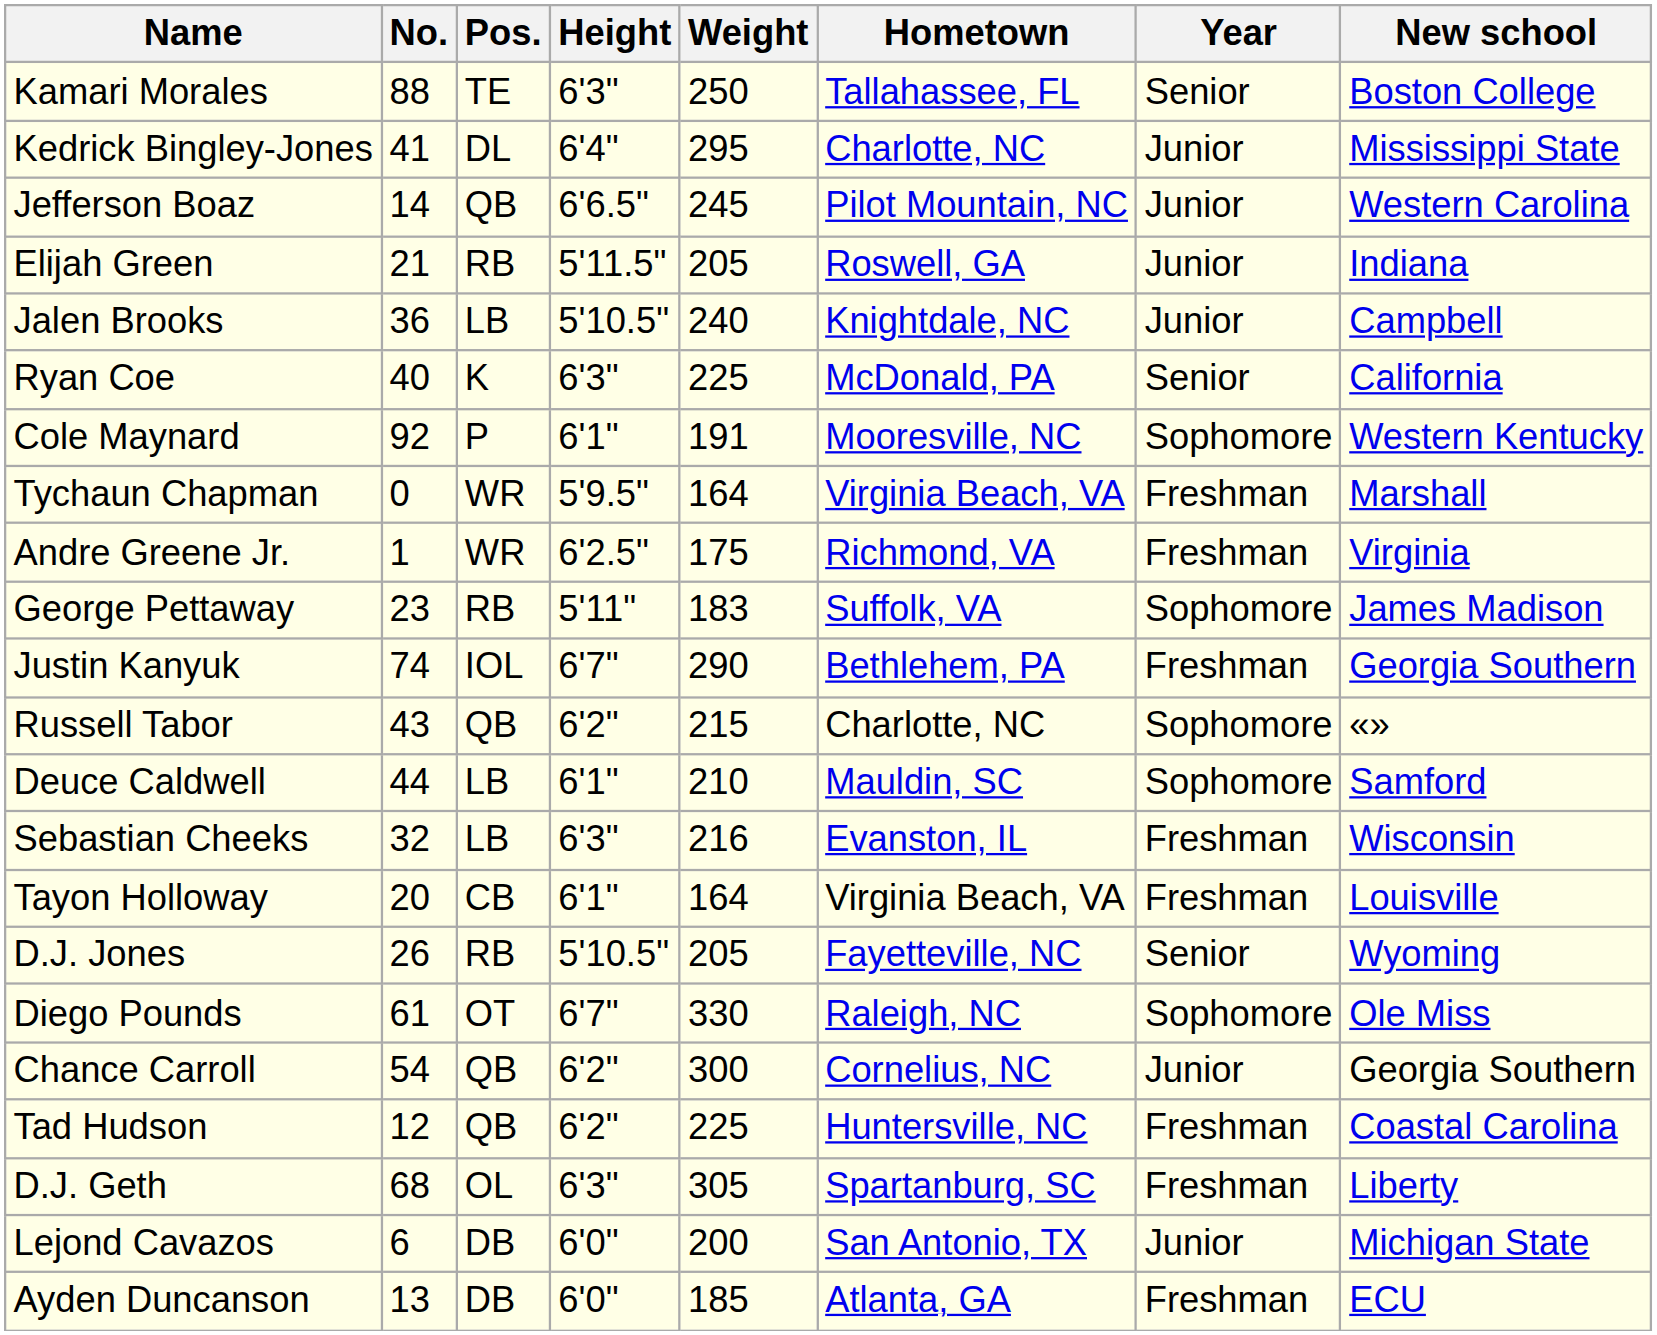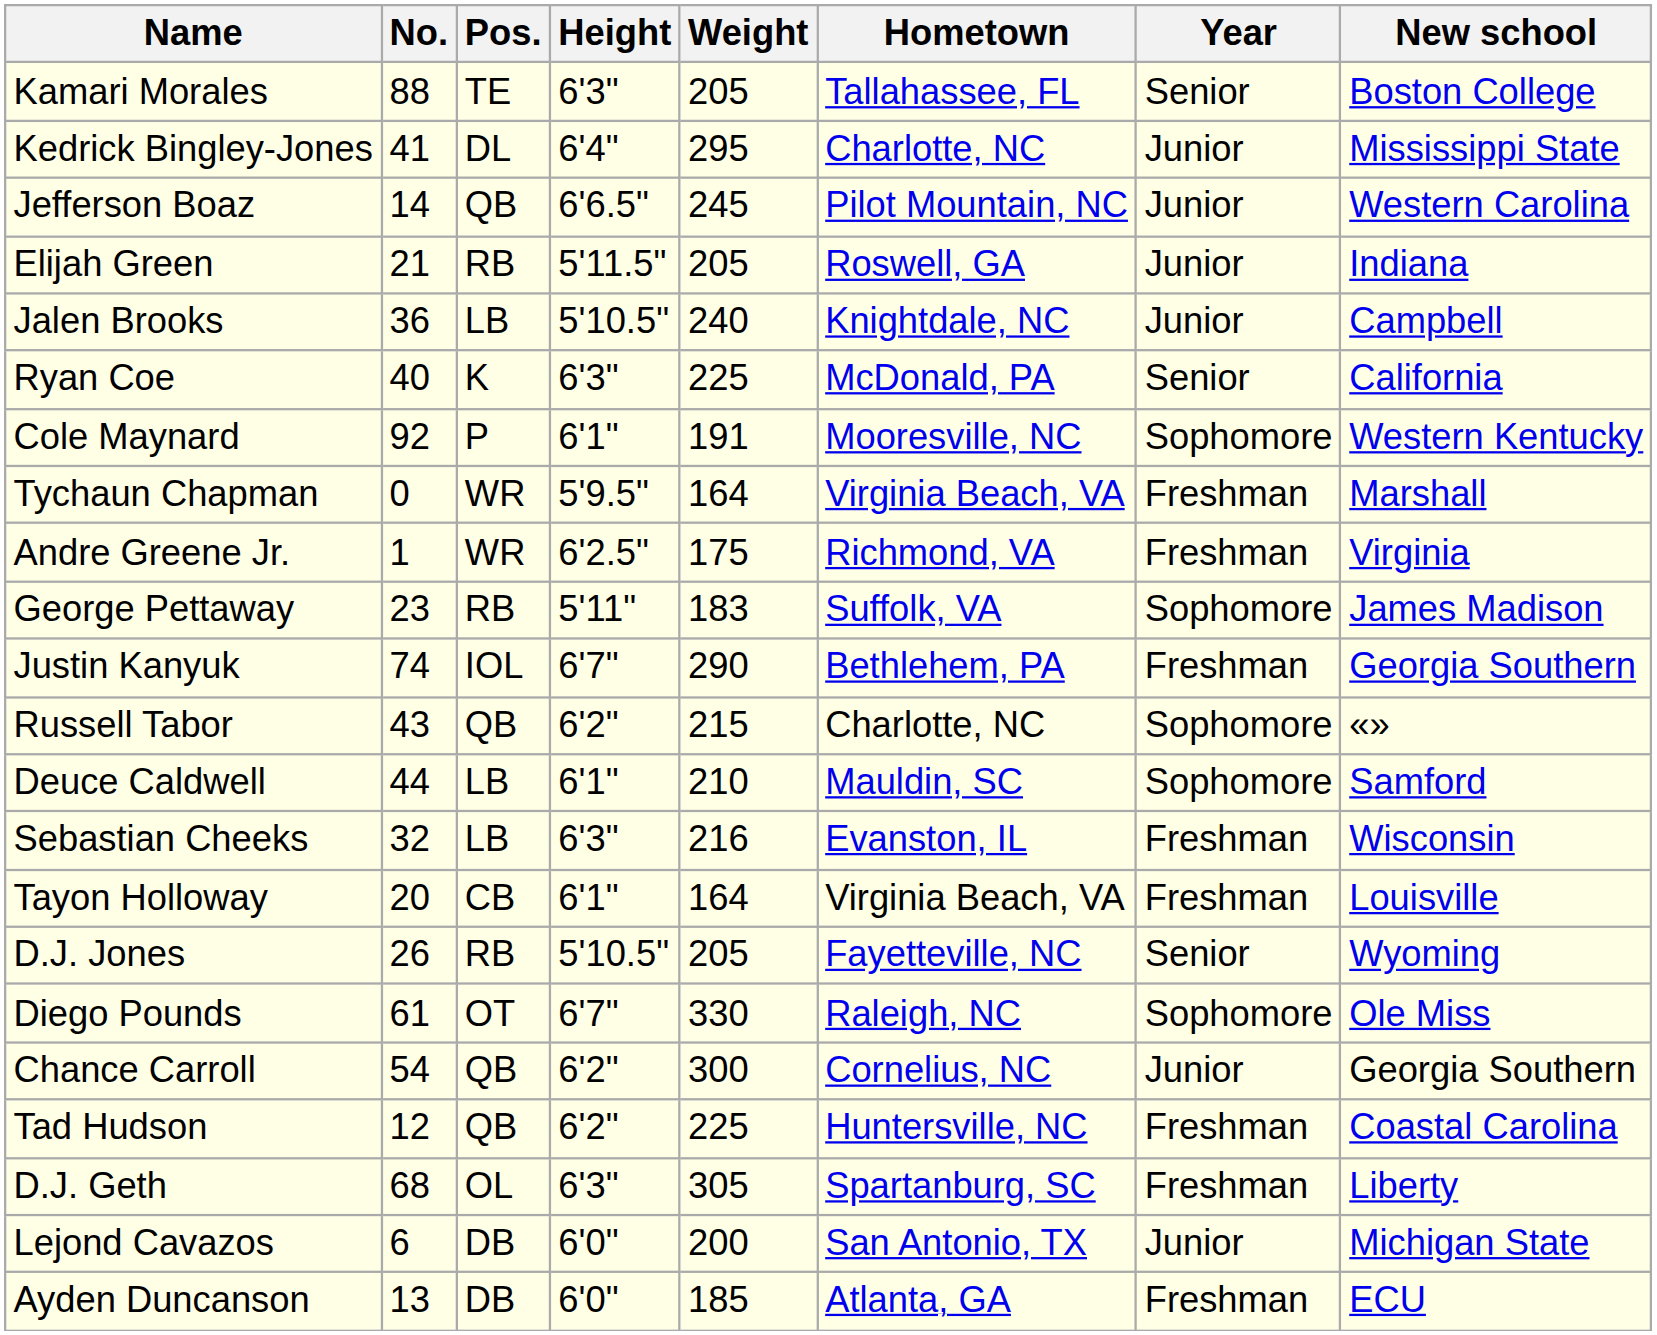Kamari Morales | Weight: 250 -> 205
